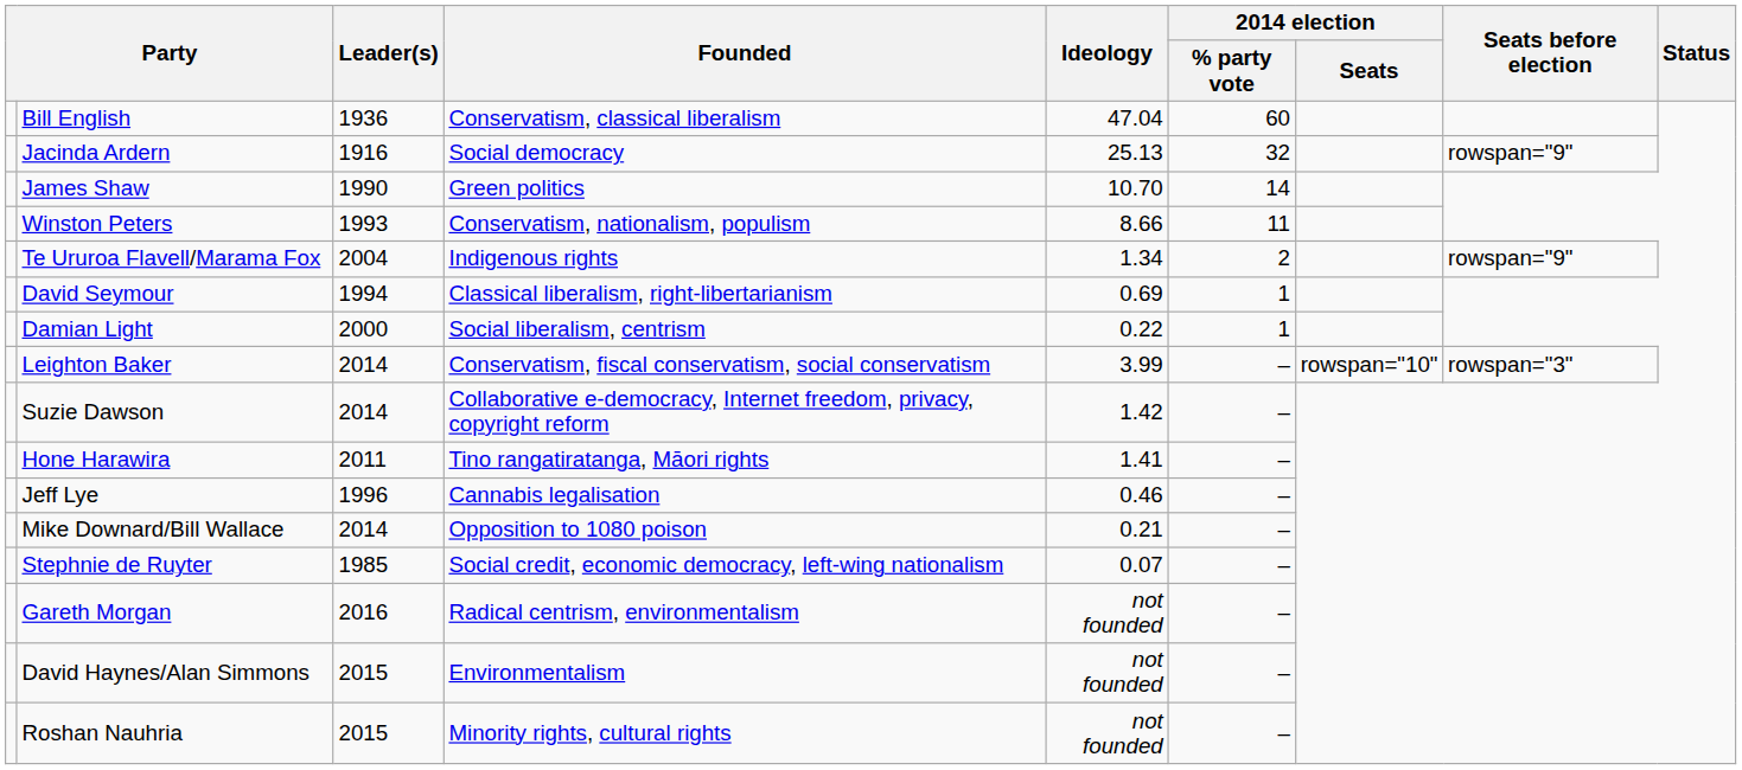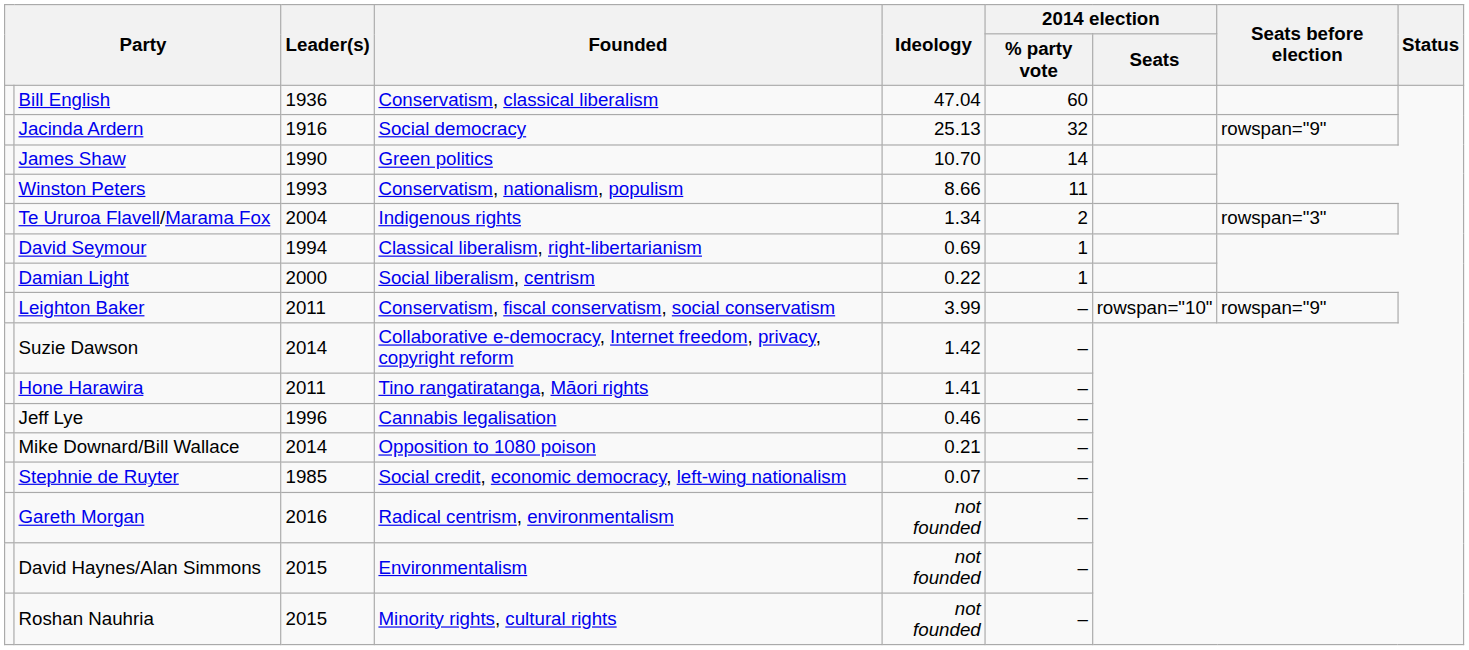Te Ururoa Flavell/Marama Fox | Seats before election: rowspan="9" -> rowspan="3"
Leighton Baker | Leader(s): 2014 -> 2011
Leighton Baker | Seats before election: rowspan="3" -> rowspan="9"
